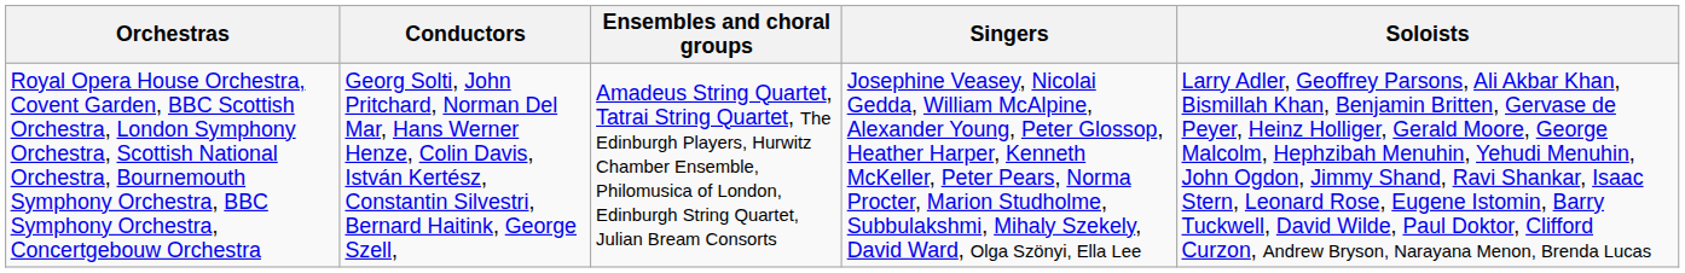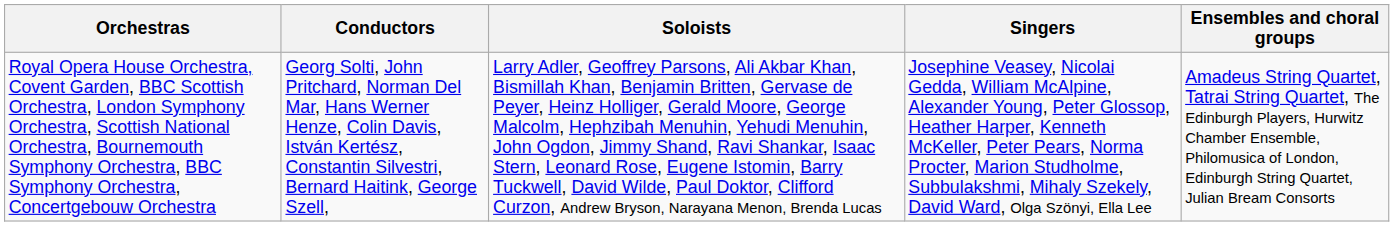columns swapped: Soloists <-> Ensembles and choral groups
